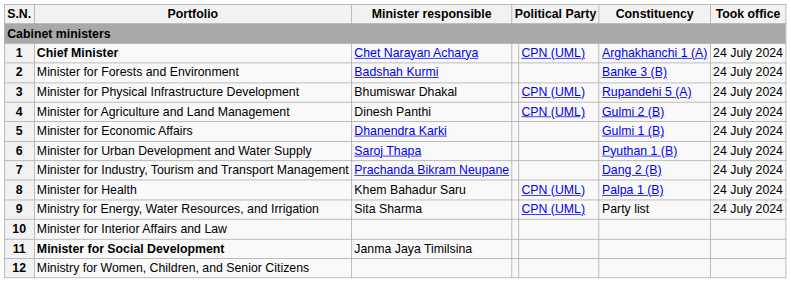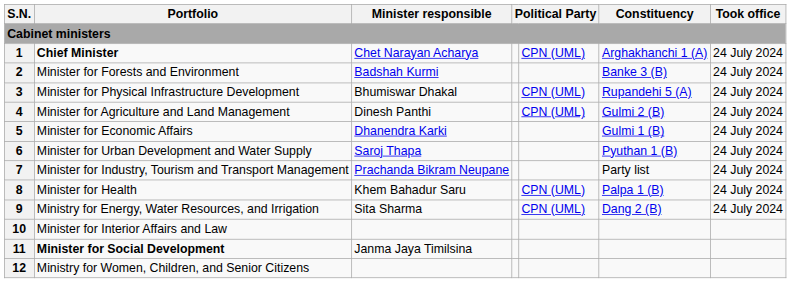7 | Constituency: Dang 2 (B) -> Party list
9 | Constituency: Party list -> Dang 2 (B)
